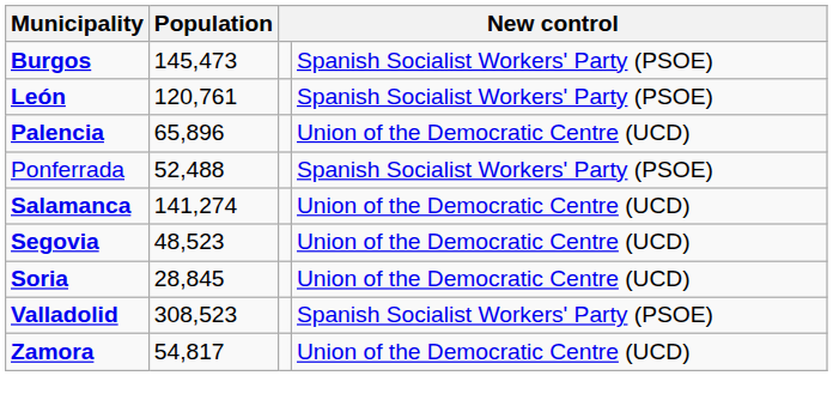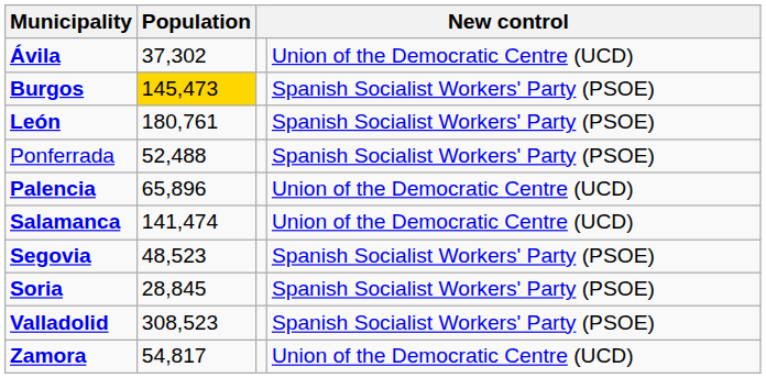+ row: Ávila | 37,302 | Union of the Democratic Centre (UCD)
Burgos | Population: no background -> gold background
León | Population: 120,761 -> 180,761
rows swapped: Palencia <-> Ponferrada
Salamanca | Population: 141,274 -> 141,474
Segovia | column 4: Union of the Democratic Centre (UCD) -> Spanish Socialist Workers' Party (PSOE)
Soria | column 4: Union of the Democratic Centre (UCD) -> Spanish Socialist Workers' Party (PSOE)
